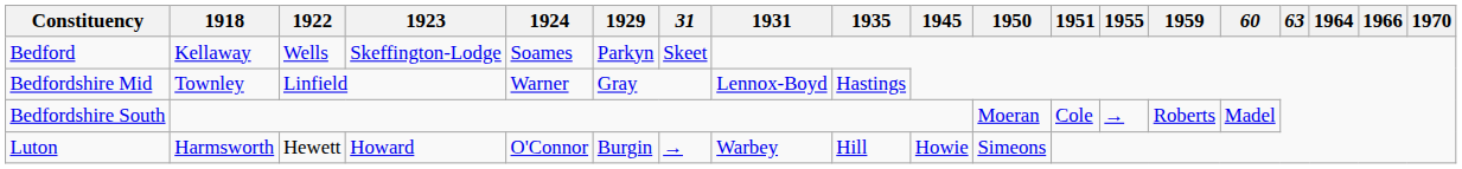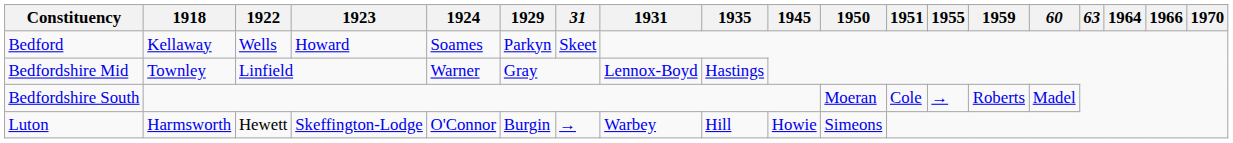Bedford | 1923: Skeffington-Lodge -> Howard
Luton | 1923: Howard -> Skeffington-Lodge
